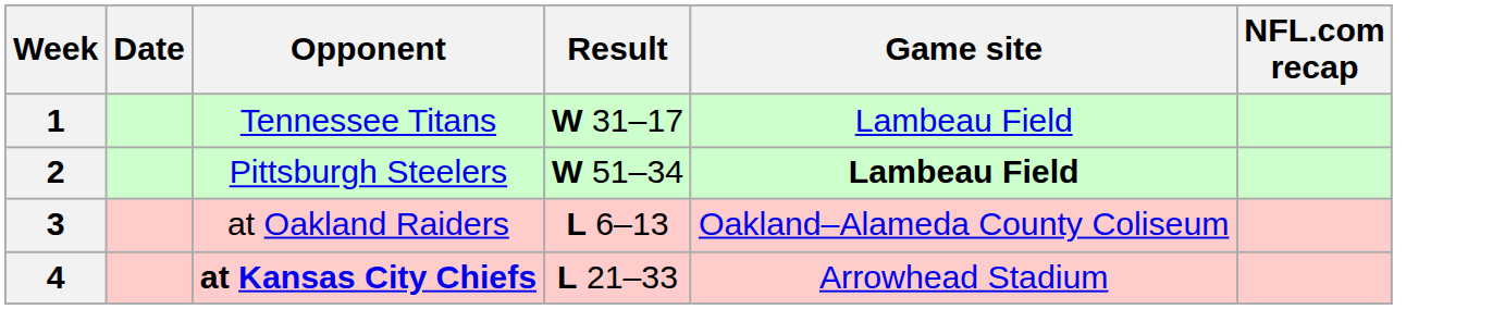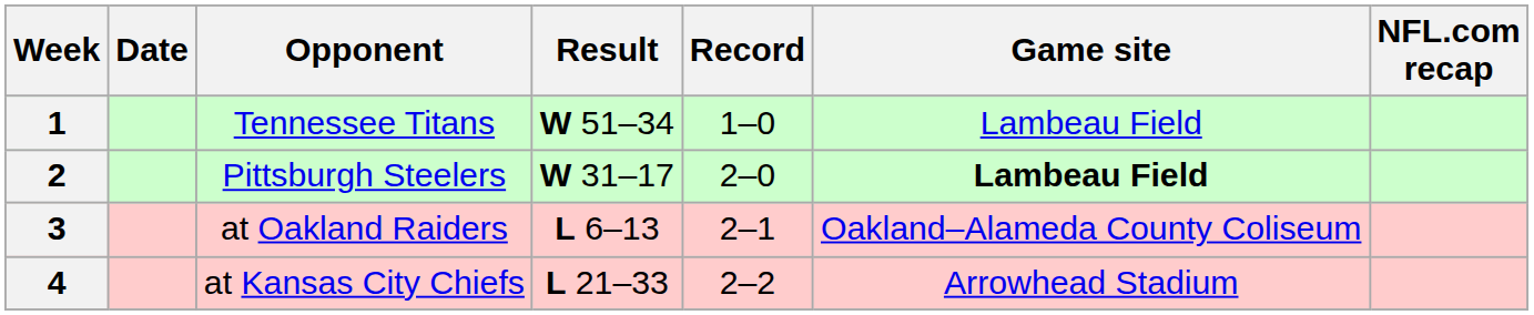+ column: Record | 1–0 | 2–0 | 2–1 | 2–2
1 | Result: W 31–17 -> W 51–34
2 | Result: W 51–34 -> W 31–17
4 | Opponent: bold -> normal
